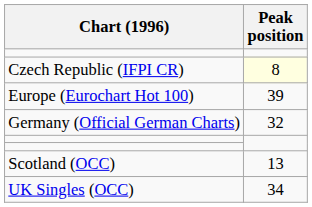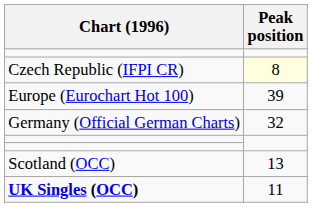row 9 | Chart (1996): normal -> bold
row 9 | Peak position: 34 -> 11
